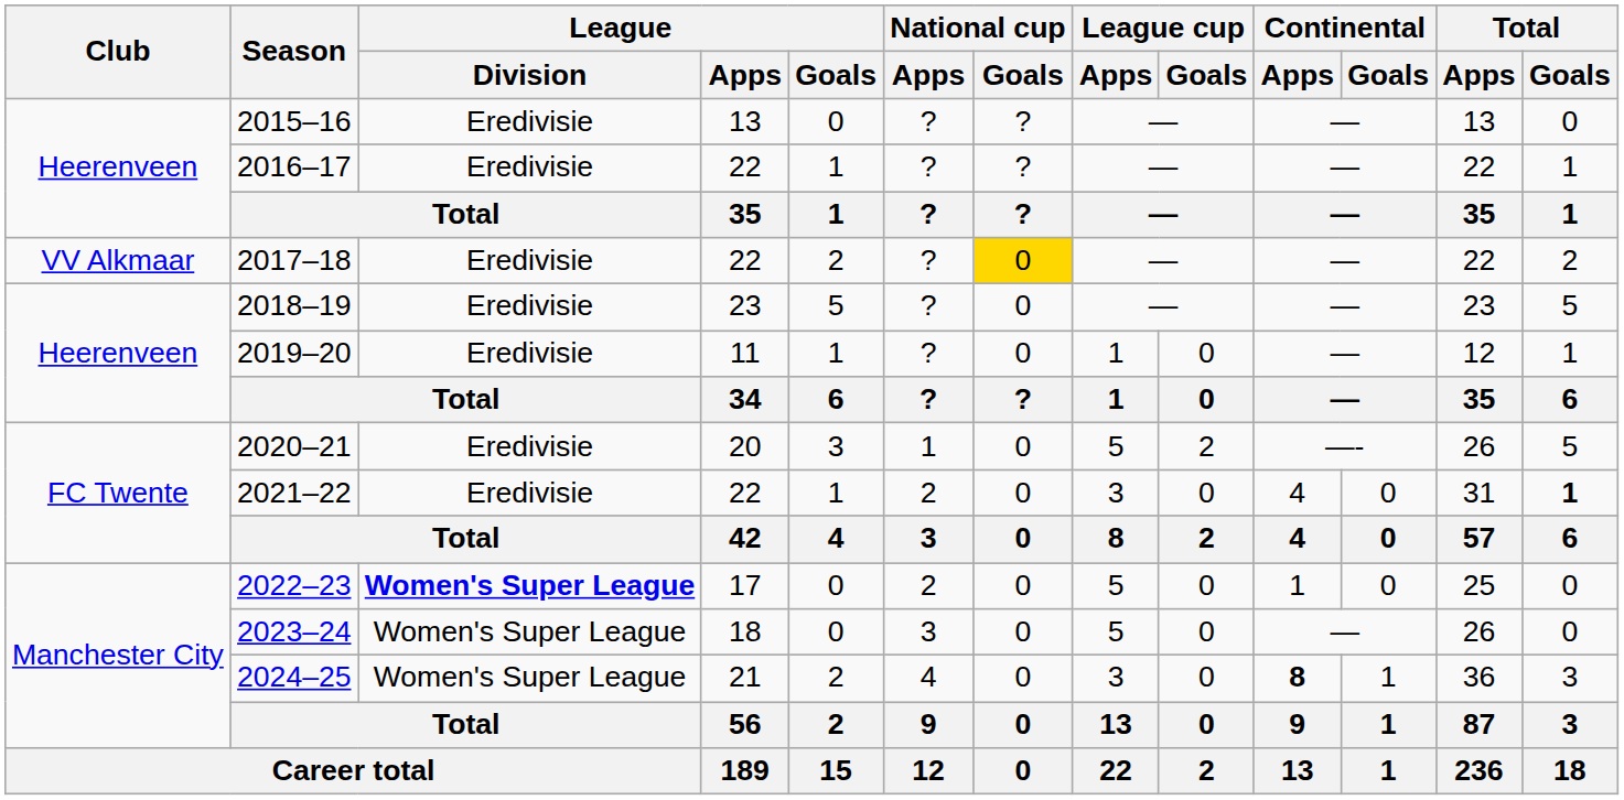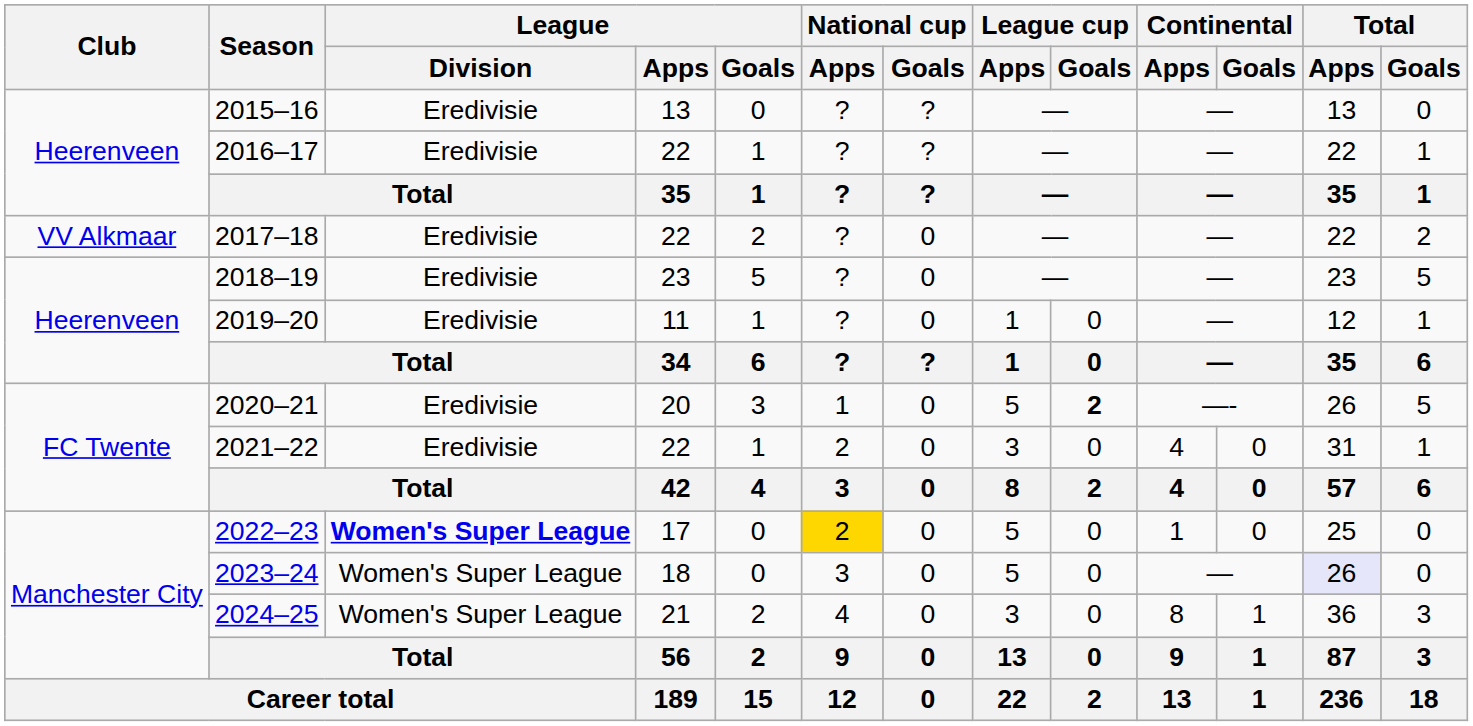2017–18 | National cup / Goals: gold background -> no background
2020–21 | League cup / Goals: normal -> bold
2021–22 | Total / Goals: bold -> normal
2022–23 | National cup / Apps: no background -> gold background
2023–24 | Total / Apps: no background -> lavender background
2024–25 | Continental / Apps: bold -> normal
